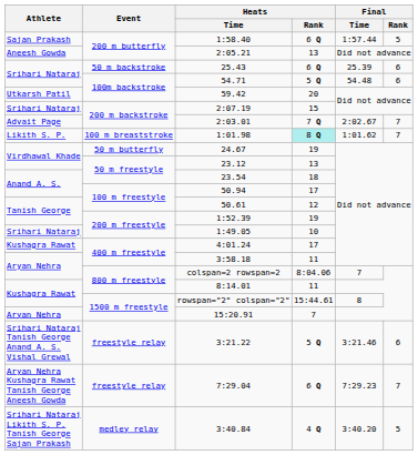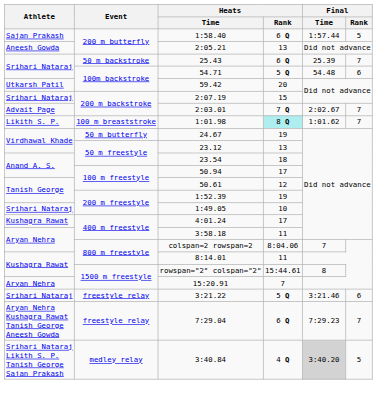25.43 | Final / Rank: 6 -> 7
3:21.22 | Athlete: Srihari Nataraj Tanish George Anand A. S. Vishal Grewal -> Srihari Nataraj
3:40.84 | Final / Time: no background -> lightgrey background
